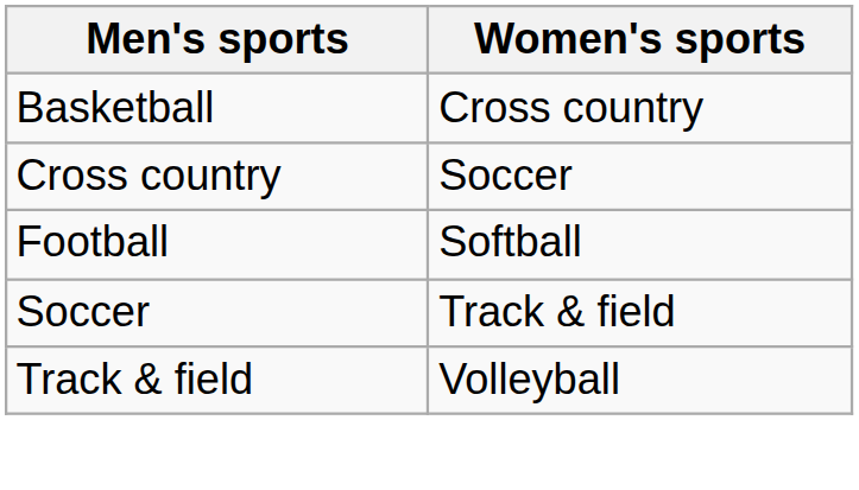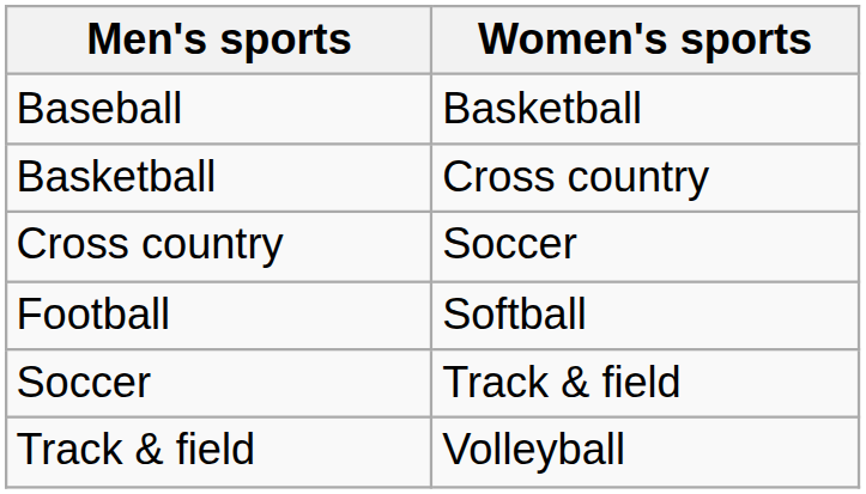+ row: Baseball | Basketball
